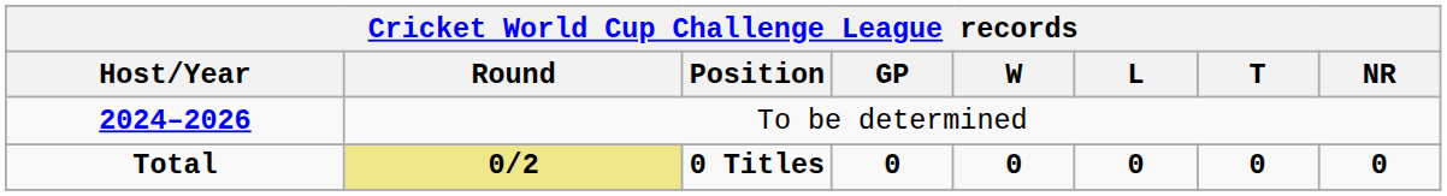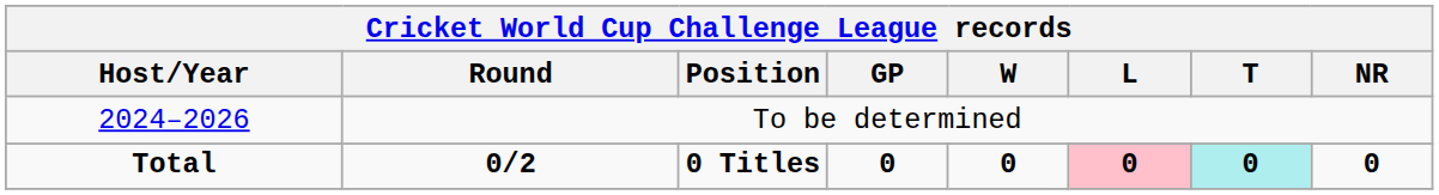2024–2026 | Cricket World Cup Challenge League records / Host/Year: bold -> normal
Total | Cricket World Cup Challenge League records / Round: khaki background -> no background
Total | Cricket World Cup Challenge League records / L: no background -> pink background
Total | Cricket World Cup Challenge League records / T: no background -> paleturquoise background
